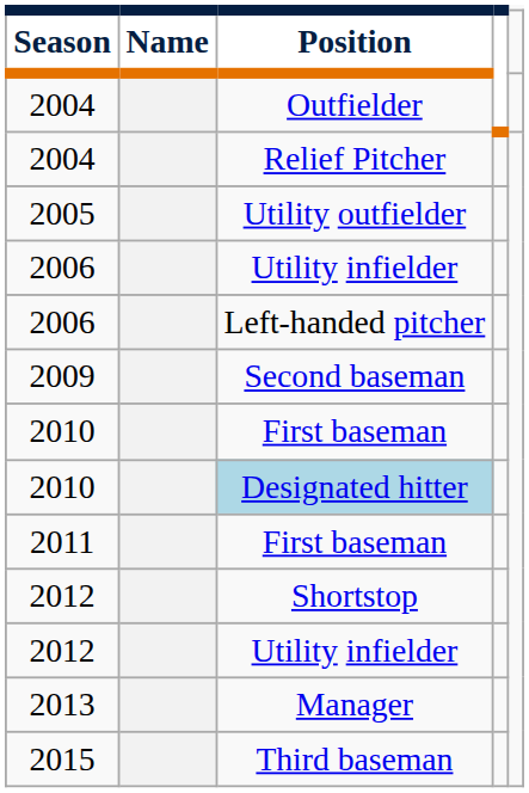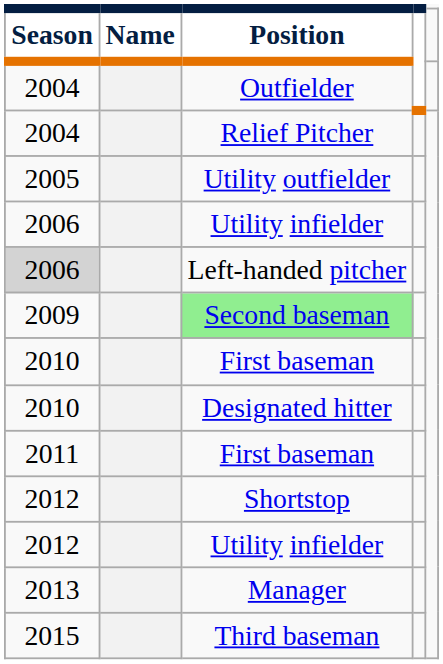Left-handed pitcher | Season: no background -> lightgrey background
Second baseman | Position: no background -> lightgreen background
Designated hitter | Position: lightblue background -> no background
